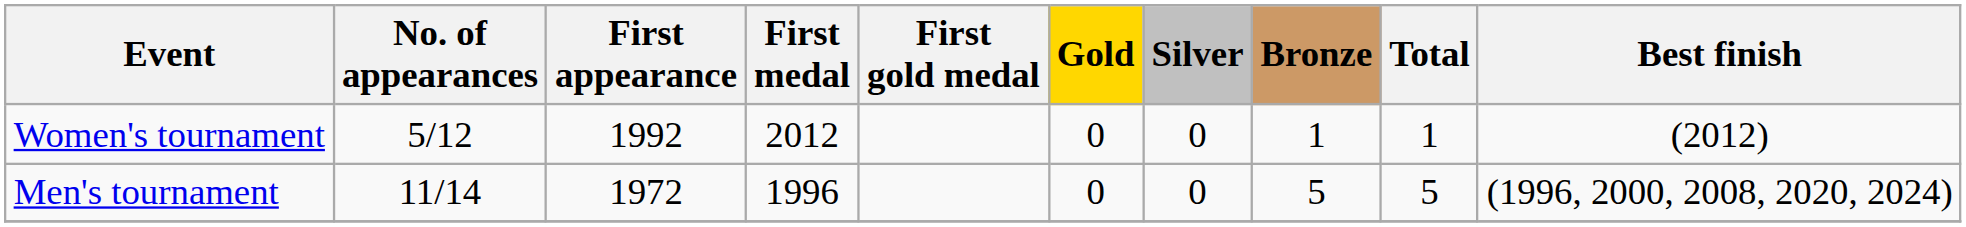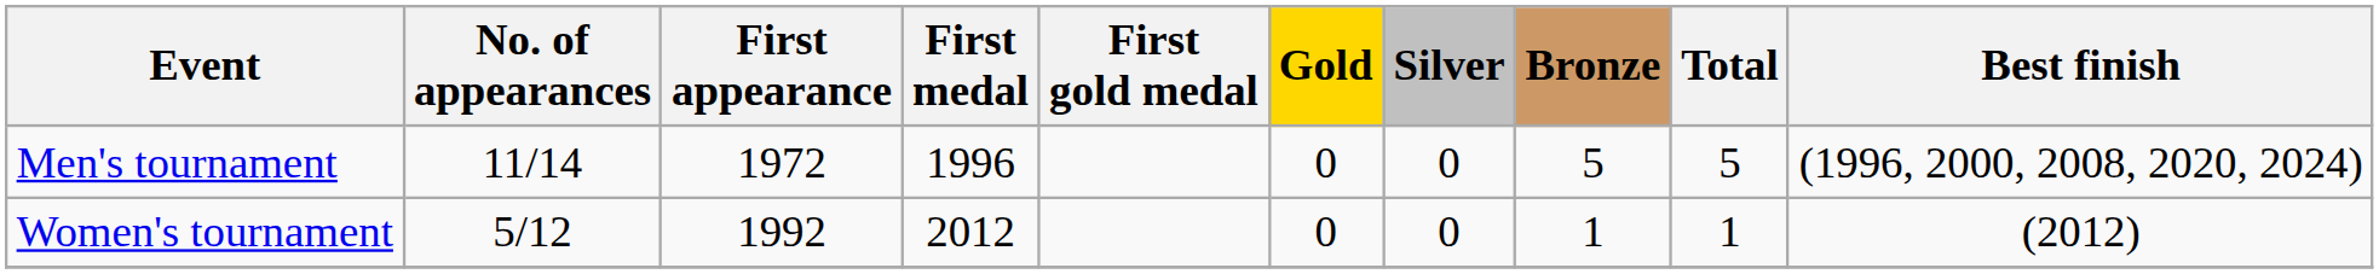rows swapped: Men's tournament <-> Women's tournament
